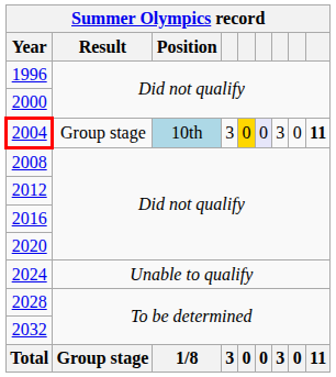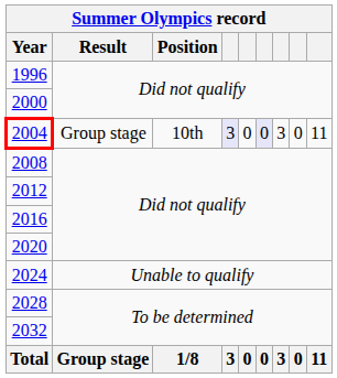2004 | Position: lightblue background -> no background
2004 | column 4: no background -> lavender background
2004 | column 5: gold background -> no background
2004 | column 9: bold -> normal
